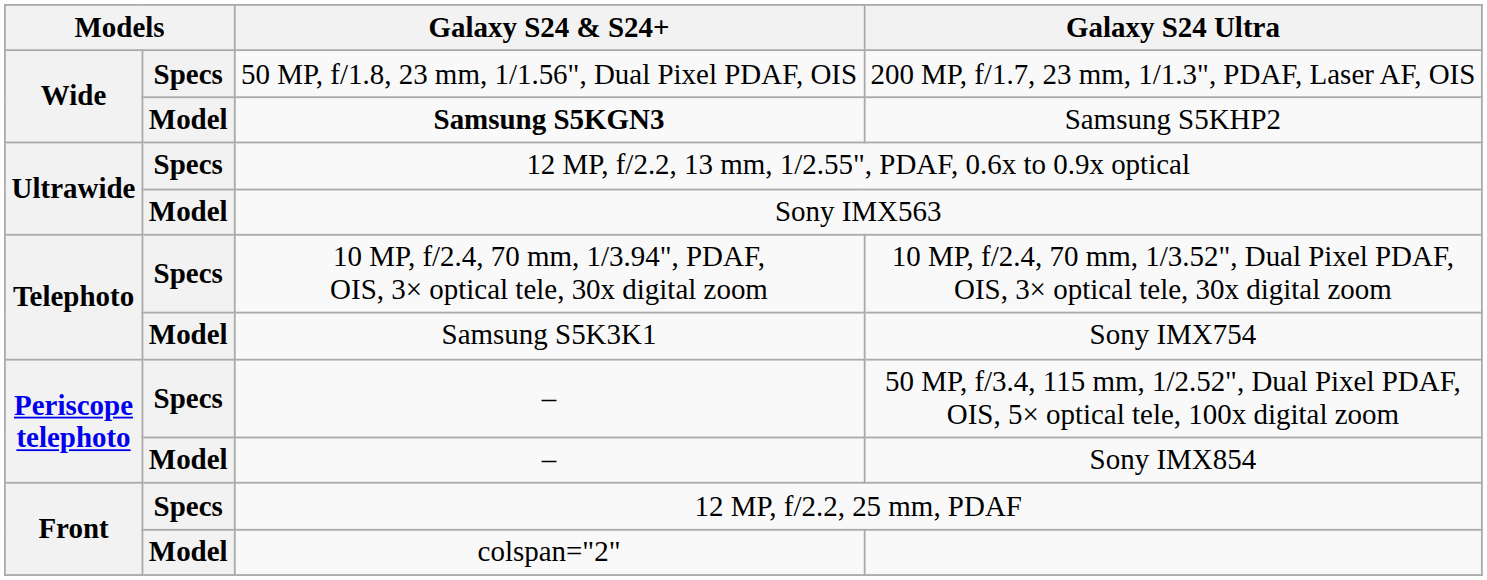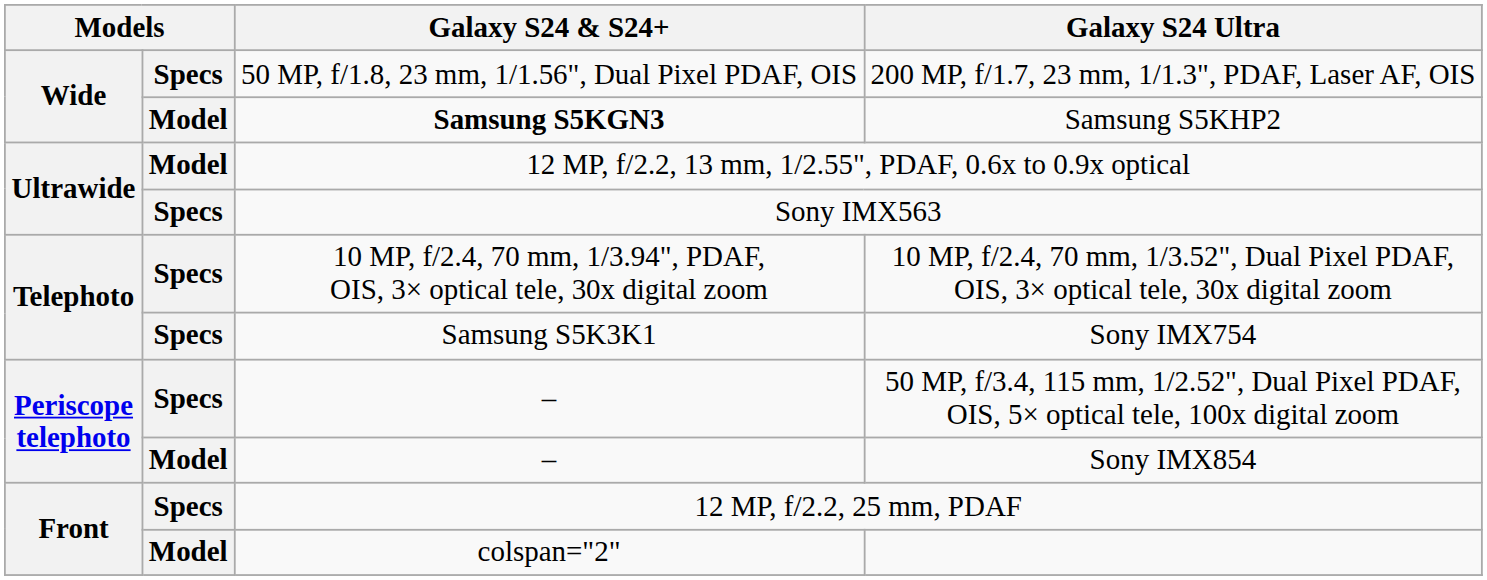12 MP, f/2.2, 13 mm, 1/2.55", PDAF, 0.6x to 0.9x optical | column 2: Specs -> Model
Sony IMX563 | column 2: Model -> Specs
Sony IMX754 | column 2: Model -> Specs
